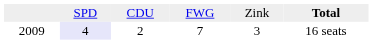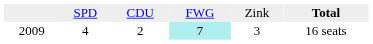2009 | column 2: lavender background -> no background
2009 | column 4: no background -> paleturquoise background
